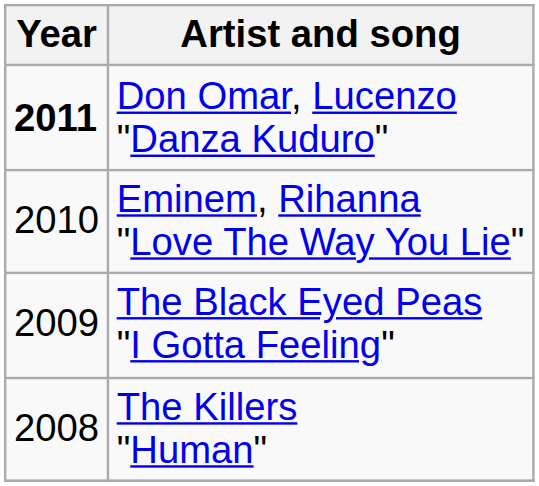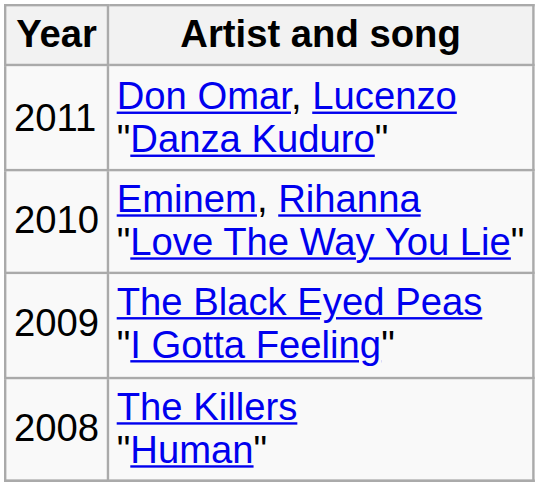Don Omar, Lucenzo "Danza Kuduro" | Year: bold -> normal
